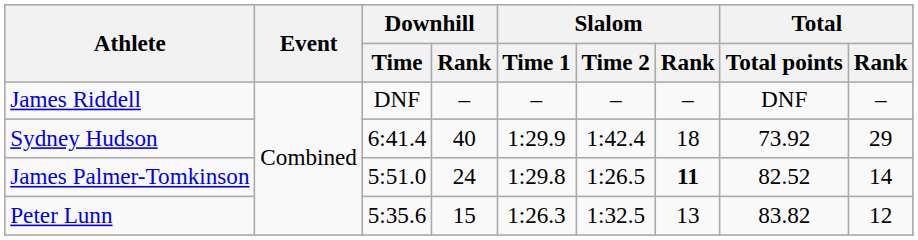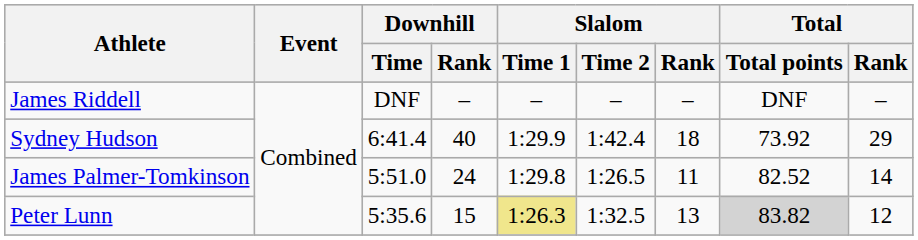row 5 | Slalom / Rank: bold -> normal
row 6 | Slalom / Time 1: no background -> khaki background
row 6 | Total / Total points: no background -> lightgrey background
